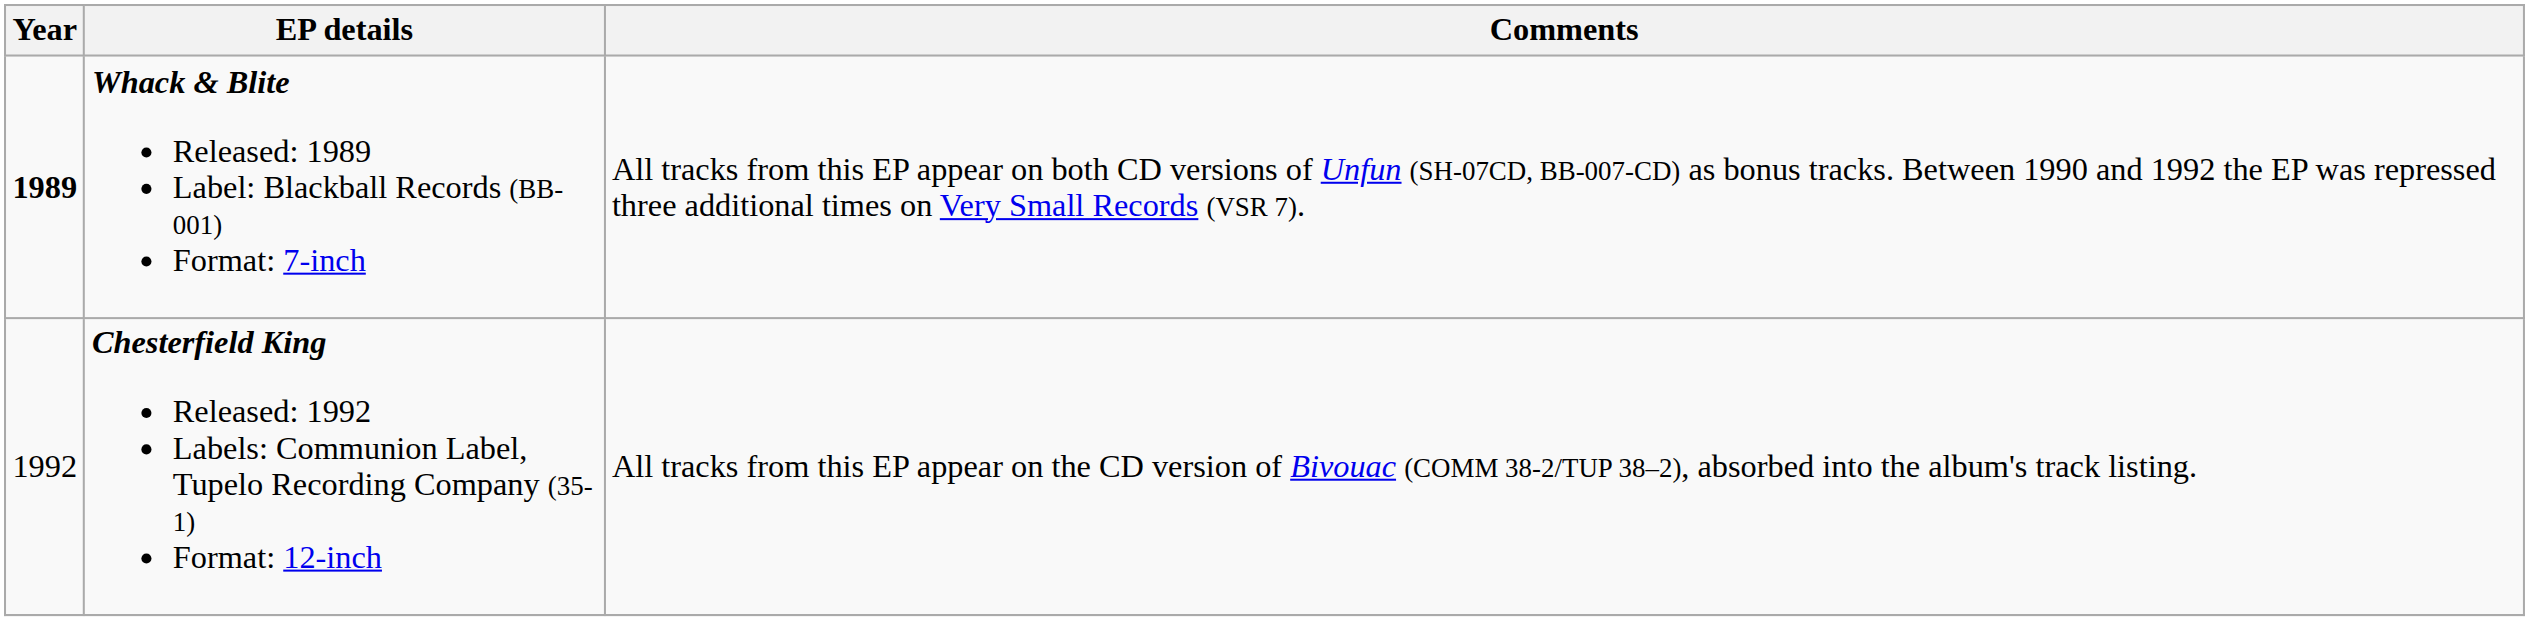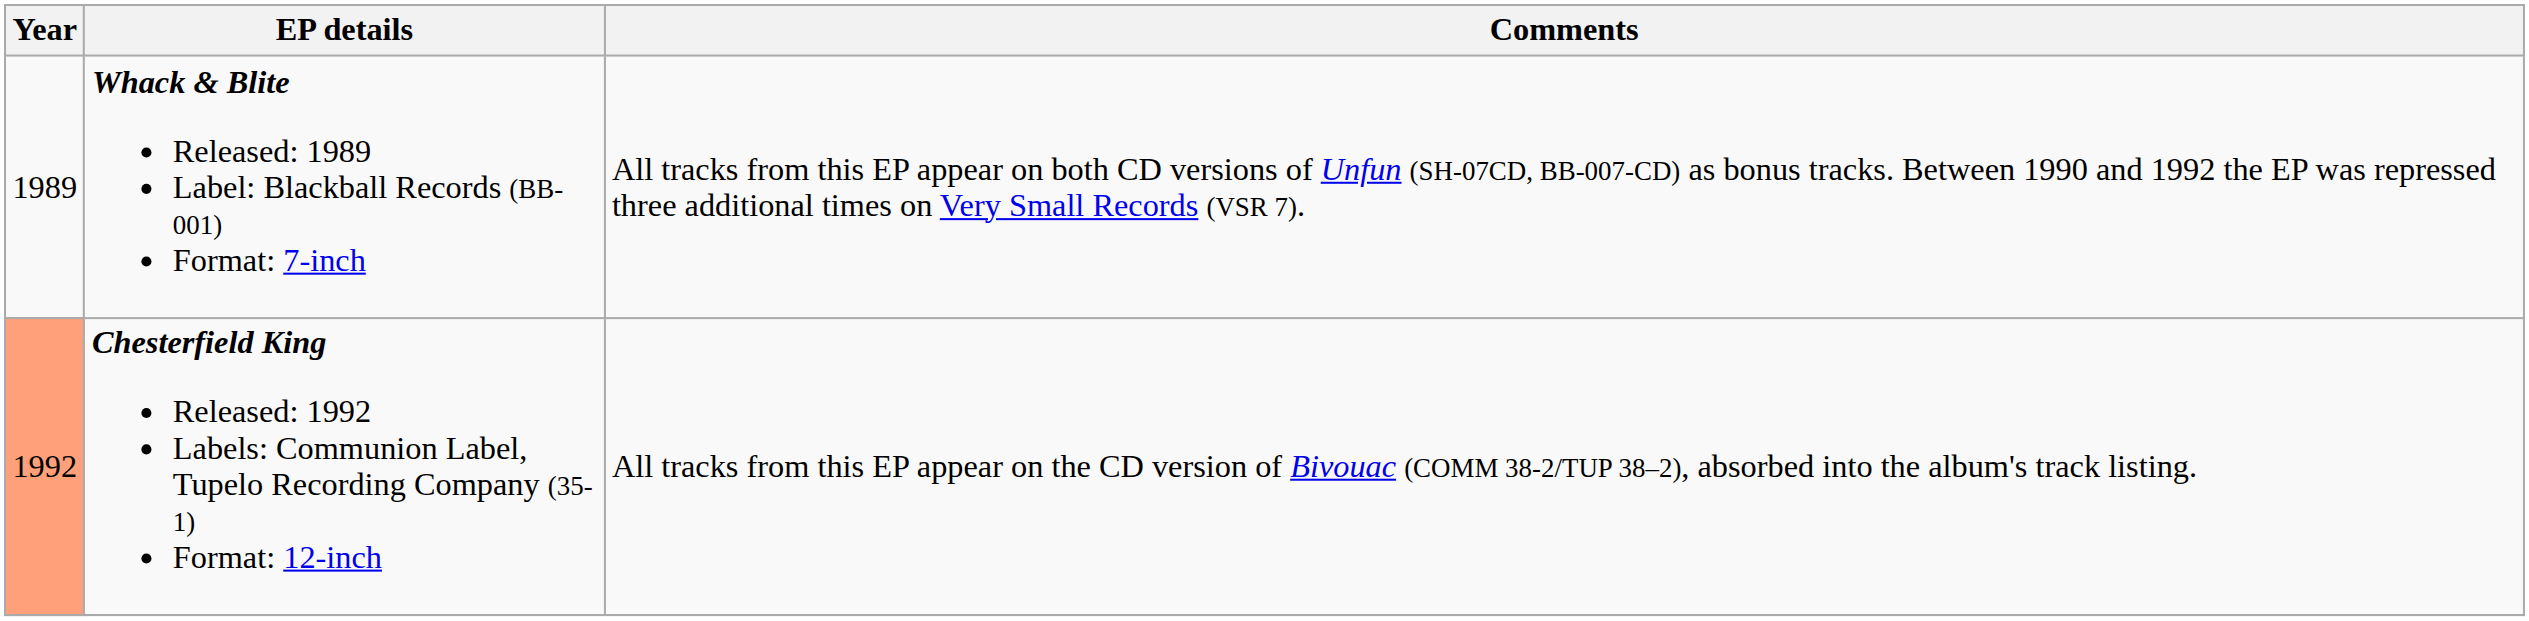row 2 | Year: bold -> normal
row 3 | Year: no background -> lightsalmon background
